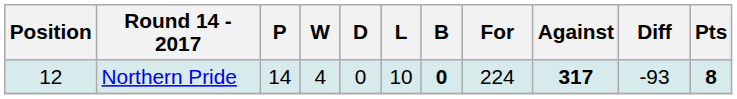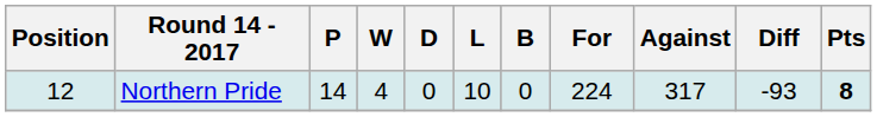Northern Pride | B: bold -> normal
Northern Pride | Against: bold -> normal
